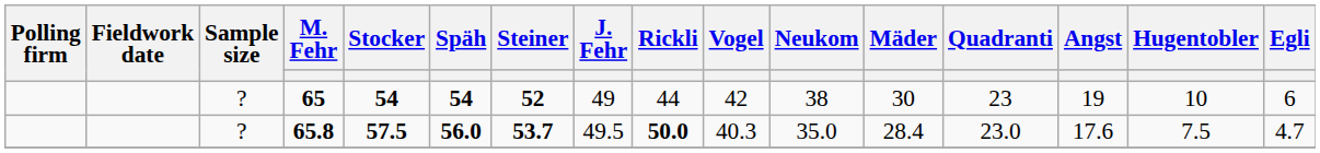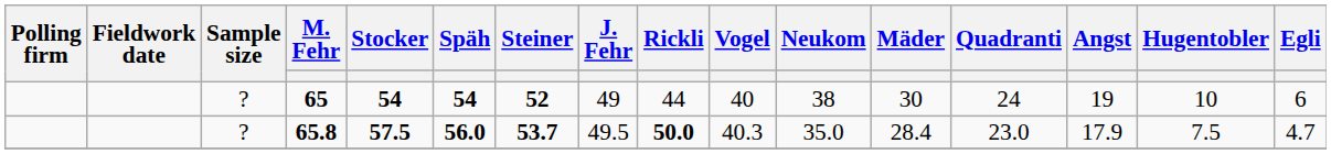65 | Vogel: 42 -> 40
65 | Quadranti: 23 -> 24
65.8 | Angst: 17.6 -> 17.9
